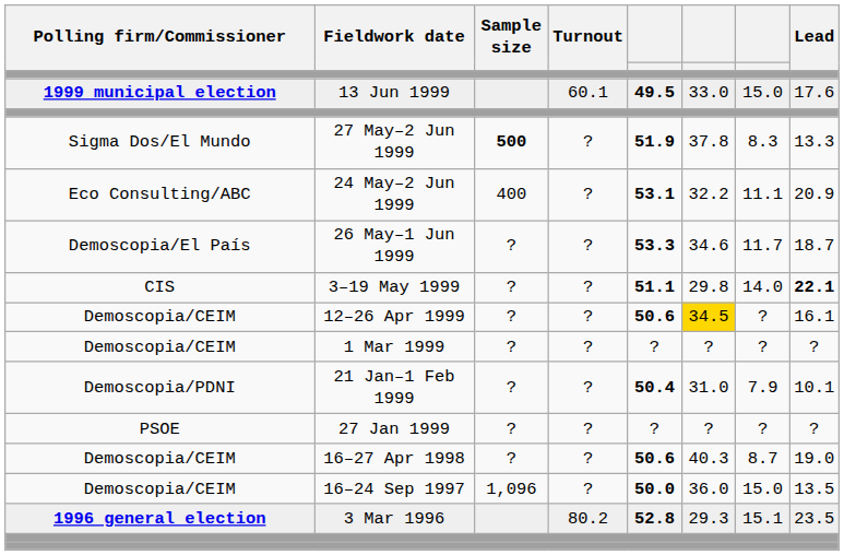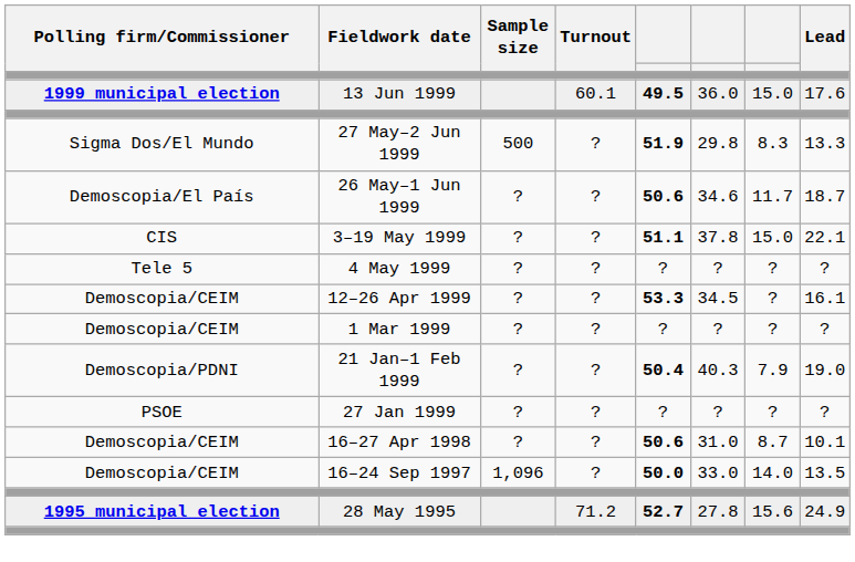13 Jun 1999 | column 6: 33.0 -> 36.0
27 May–2 Jun 1999 | Sample size: bold -> normal
27 May–2 Jun 1999 | column 6: 37.8 -> 29.8
- row: Eco Consulting/ABC | 24 May–2 Jun 1999 | 400 | ? | 53.1 | 32.2 | 11.1 | 20.9
26 May–1 Jun 1999 | column 5: 53.3 -> 50.6
3–19 May 1999 | column 6: 29.8 -> 37.8
3–19 May 1999 | column 7: 14.0 -> 15.0
3–19 May 1999 | Lead: bold -> normal
+ row: Tele 5 | 4 May 1999 | ? | ? | ? | ? | ? | ?
12–26 Apr 1999 | column 5: 50.6 -> 53.3
12–26 Apr 1999 | column 6: gold background -> no background
21 Jan–1 Feb 1999 | column 6: 31.0 -> 40.3
21 Jan–1 Feb 1999 | Lead: 10.1 -> 19.0
16–27 Apr 1998 | column 6: 40.3 -> 31.0
16–27 Apr 1998 | Lead: 19.0 -> 10.1
16–24 Sep 1997 | column 6: 36.0 -> 33.0
16–24 Sep 1997 | column 7: 15.0 -> 14.0
- row: 1996 general election | 3 Mar 1996 | 80.2 | 52.8 | 29.3 | 15.1 | 23.5
+ row: 1995 municipal election | 28 May 1995 | 71.2 | 52.7 | 27.8 | 15.6 | 24.9
